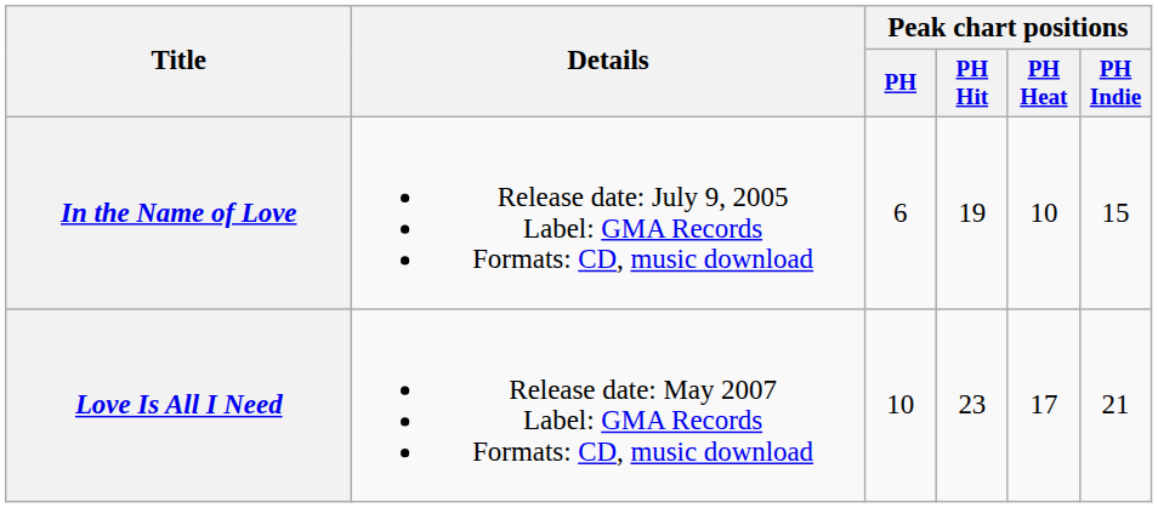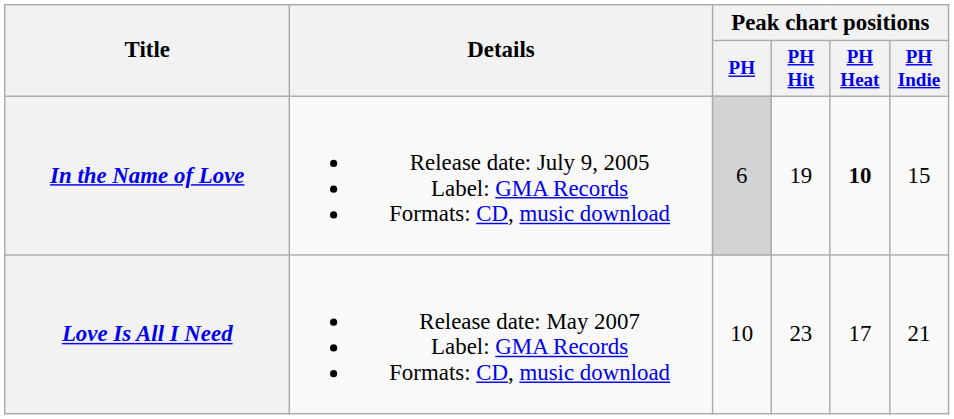In the Name of Love | Peak chart positions / PH: no background -> lightgrey background
In the Name of Love | Peak chart positions / PH Heat: normal -> bold
